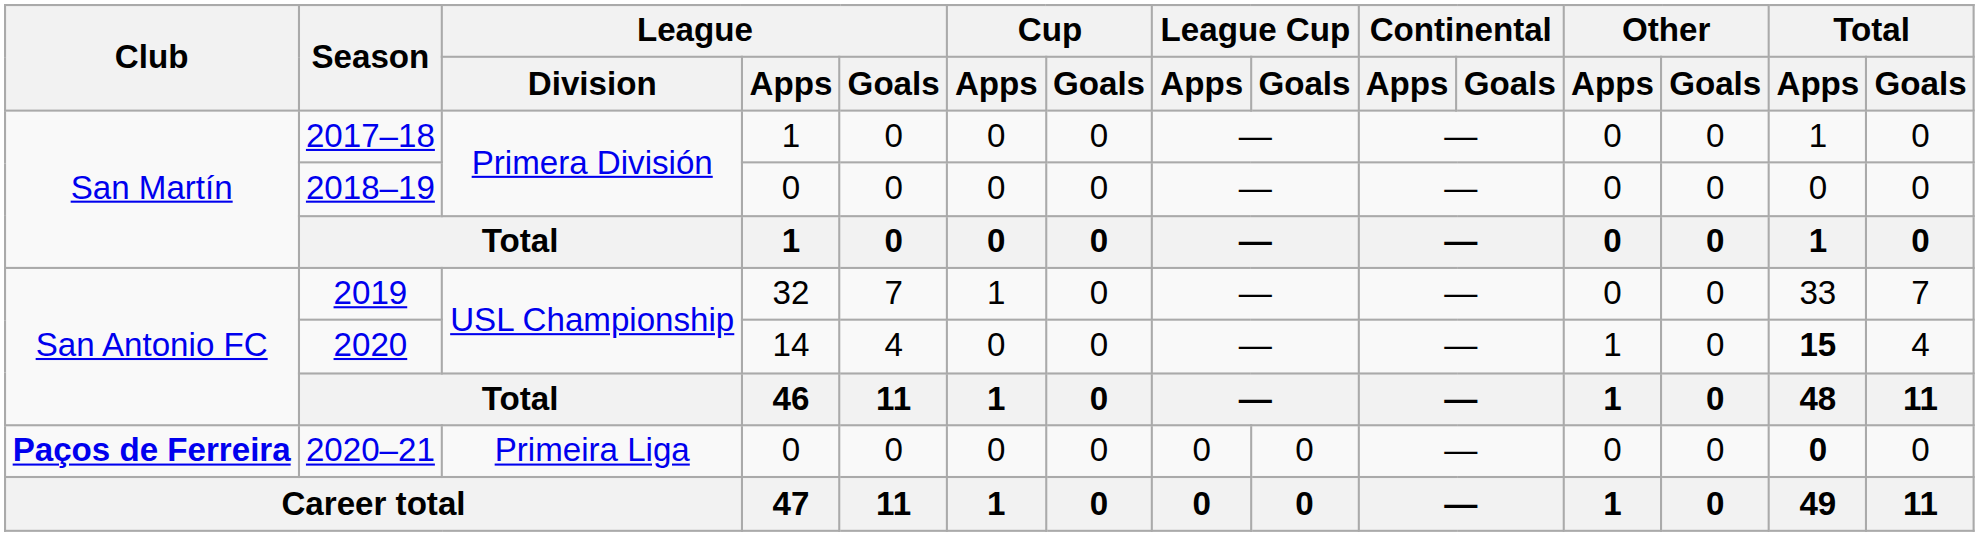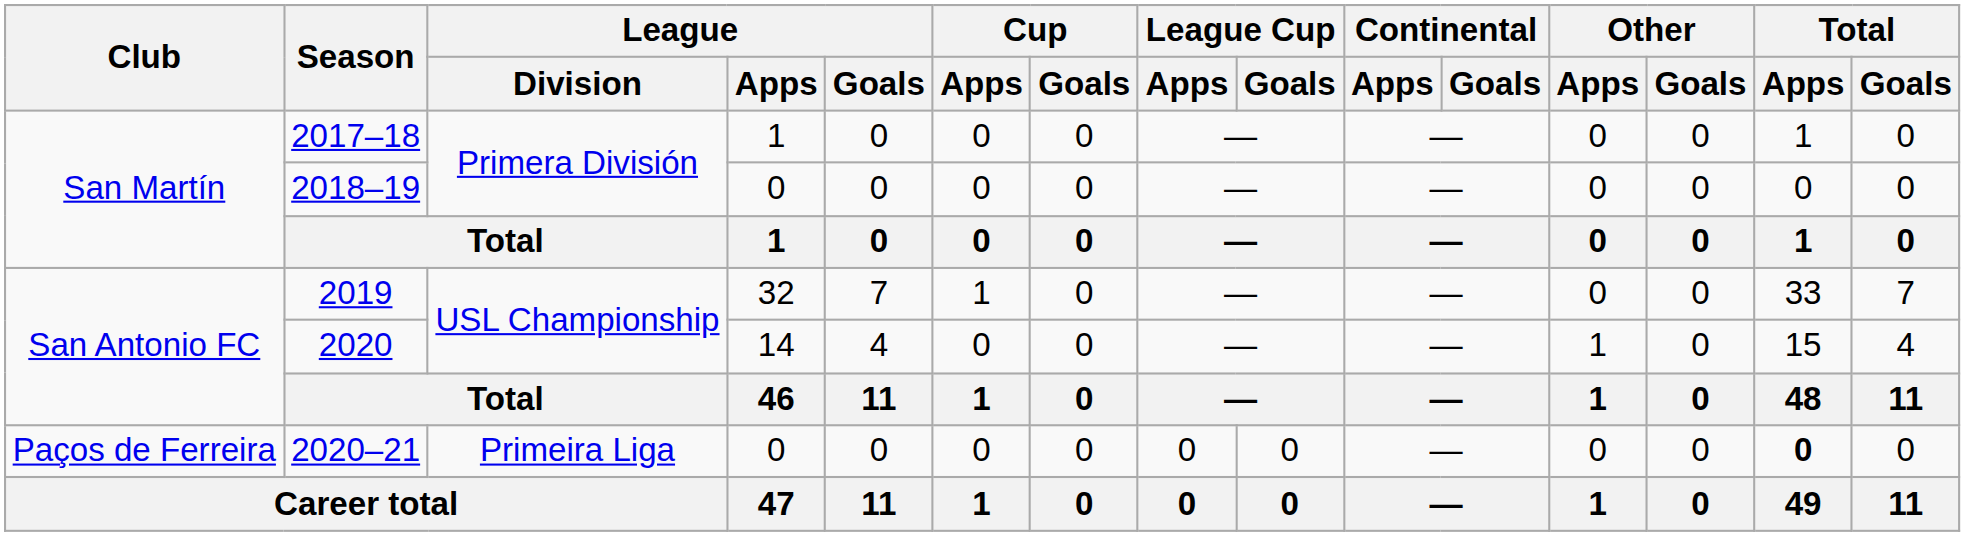2020 | Total / Apps: bold -> normal
2020–21 | Club: bold -> normal
